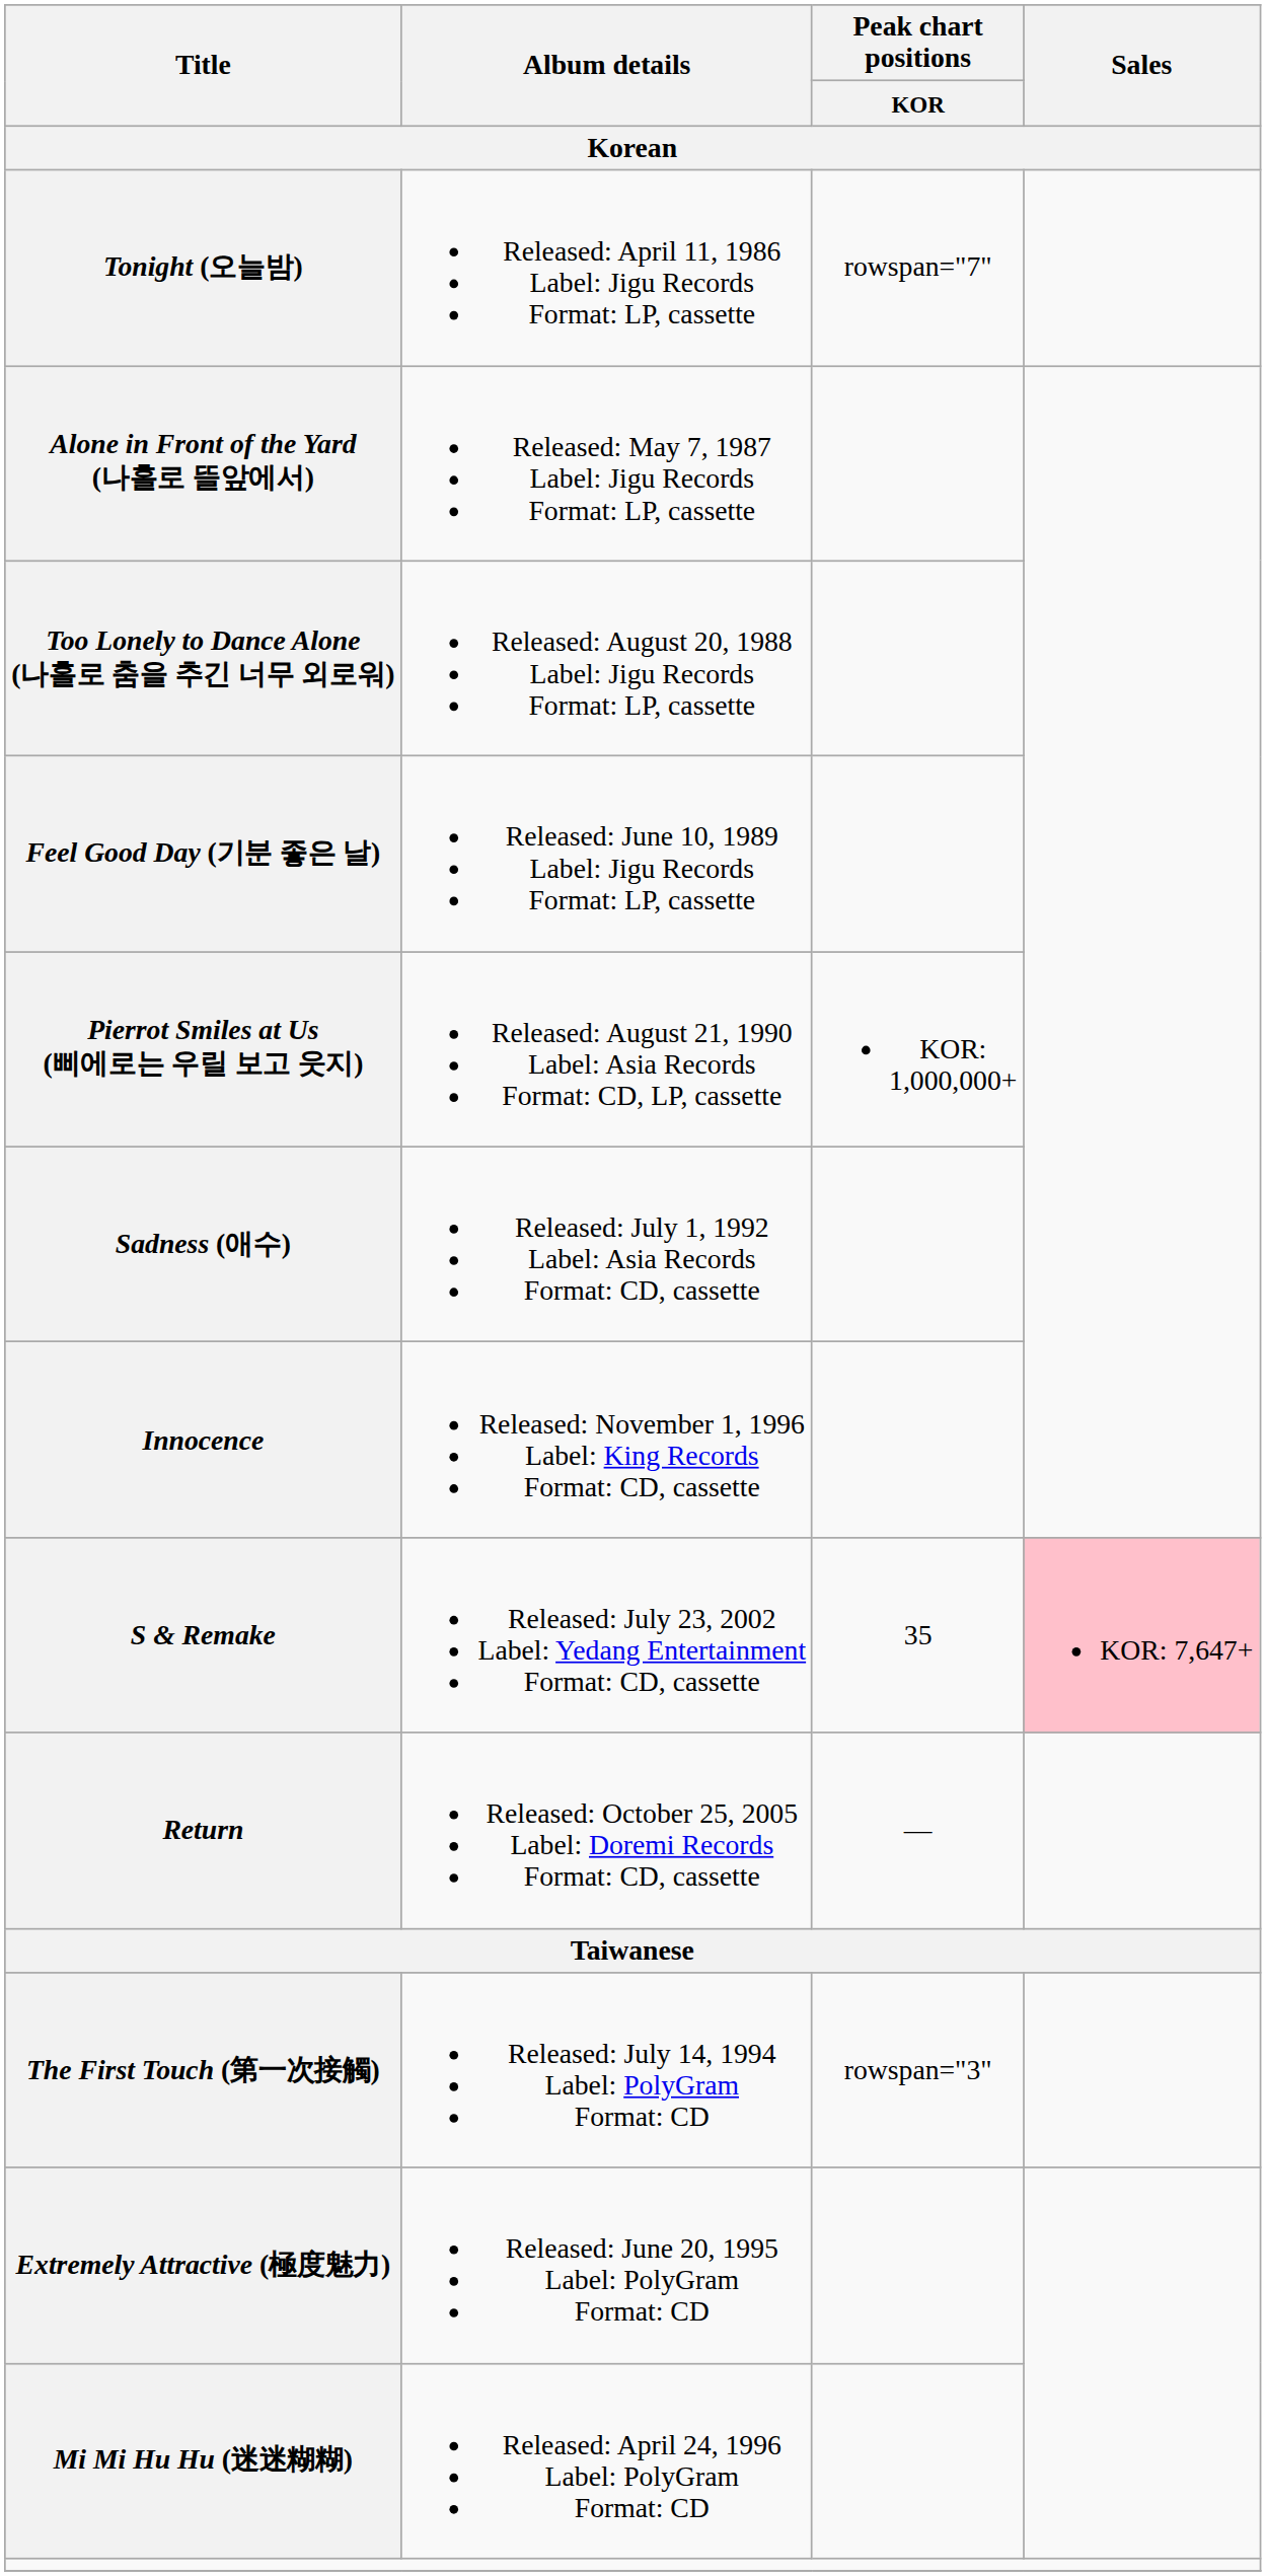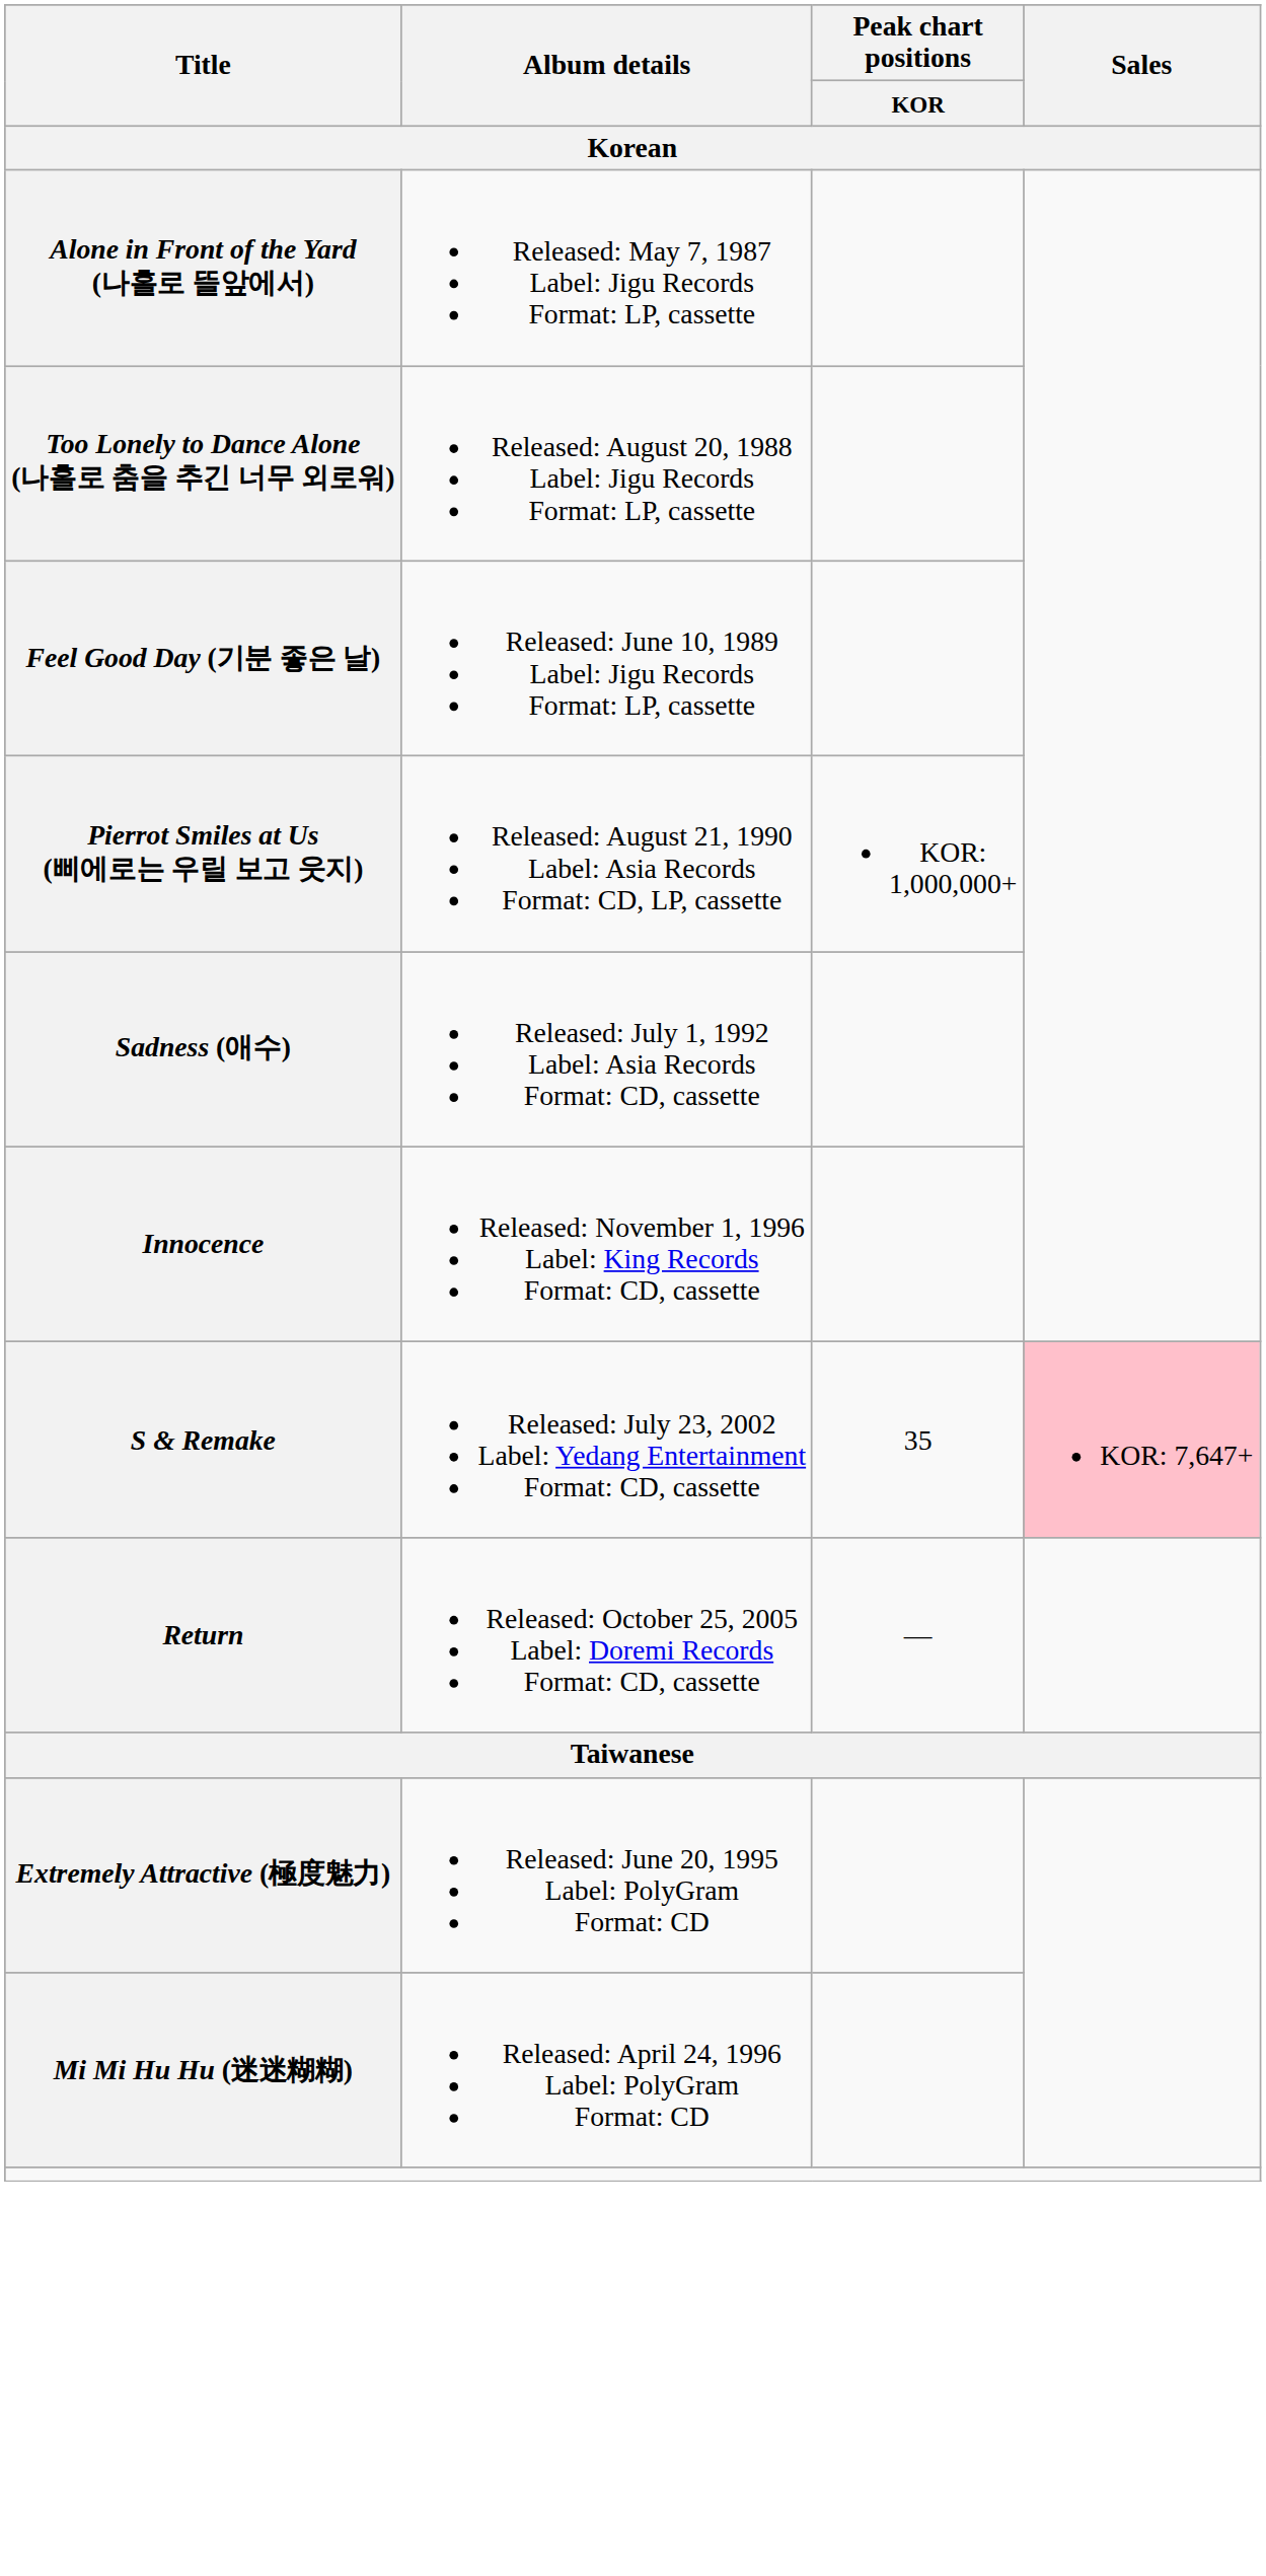- row: Tonight (오늘밤) | Released: April 11, 1986 Label: Jigu Records Format: LP, cassette | rowspan="7"
- row: The First Touch (第一次接觸) | Released: July 14, 1994 Label: PolyGram Format: CD | rowspan="3"
